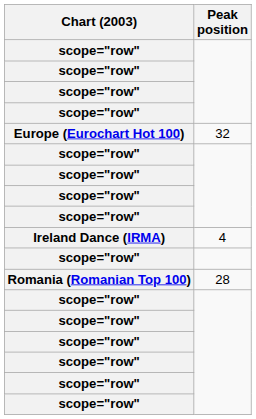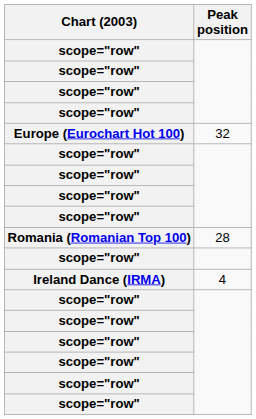rows swapped: Ireland Dance (IRMA) <-> Romania (Romanian Top 100)
